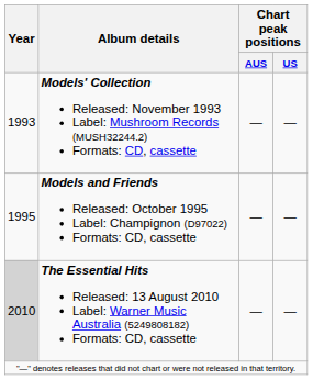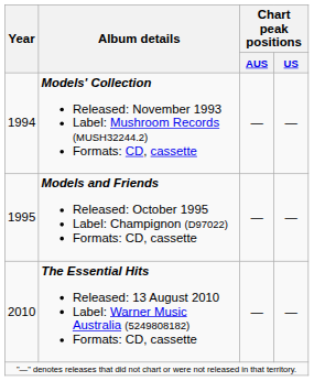row 3 | Year: 1993 -> 1994
row 5 | Year: lightgrey background -> no background
